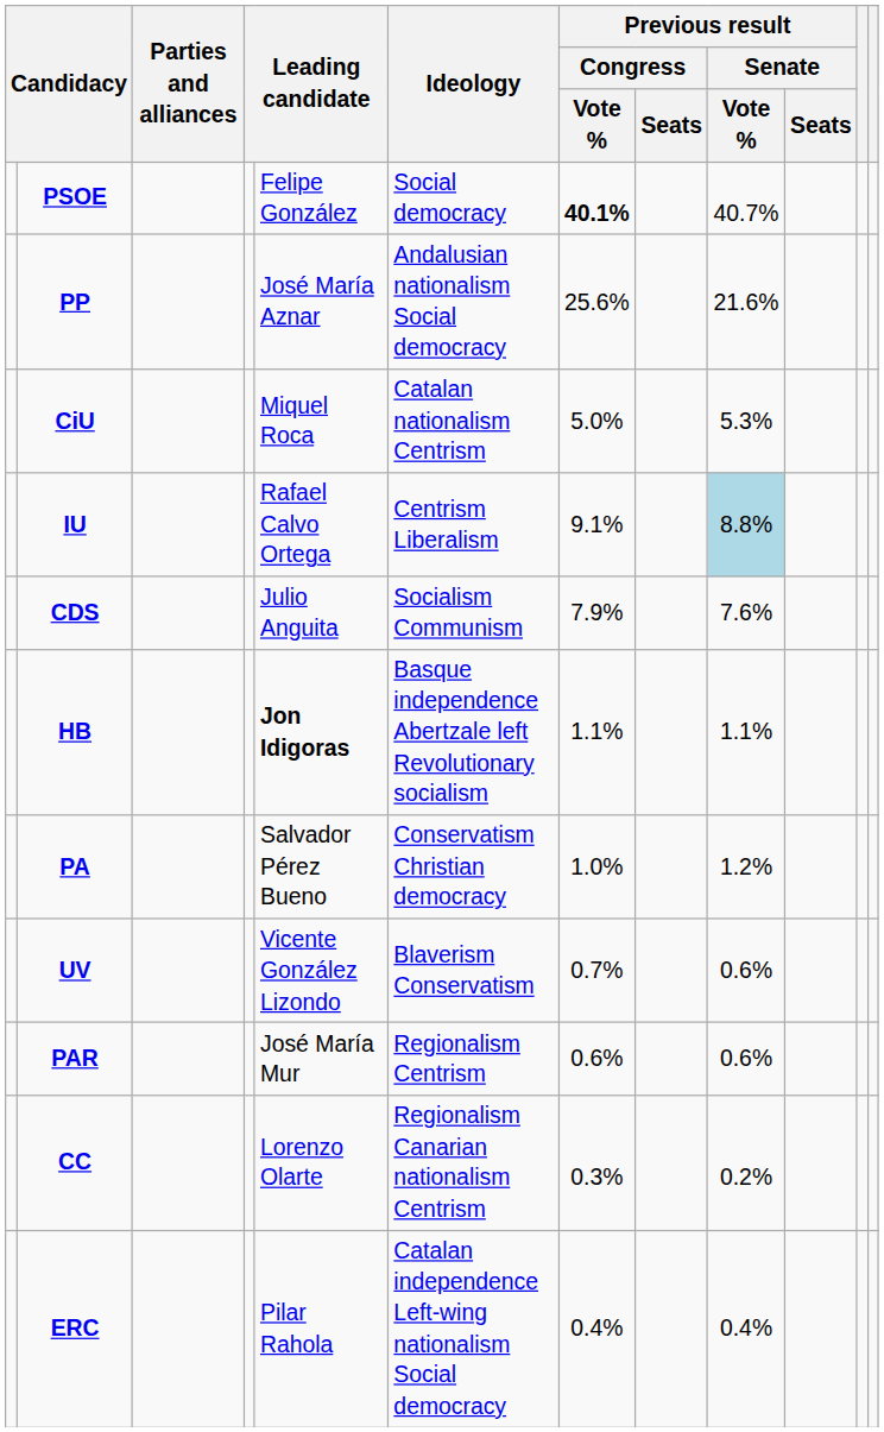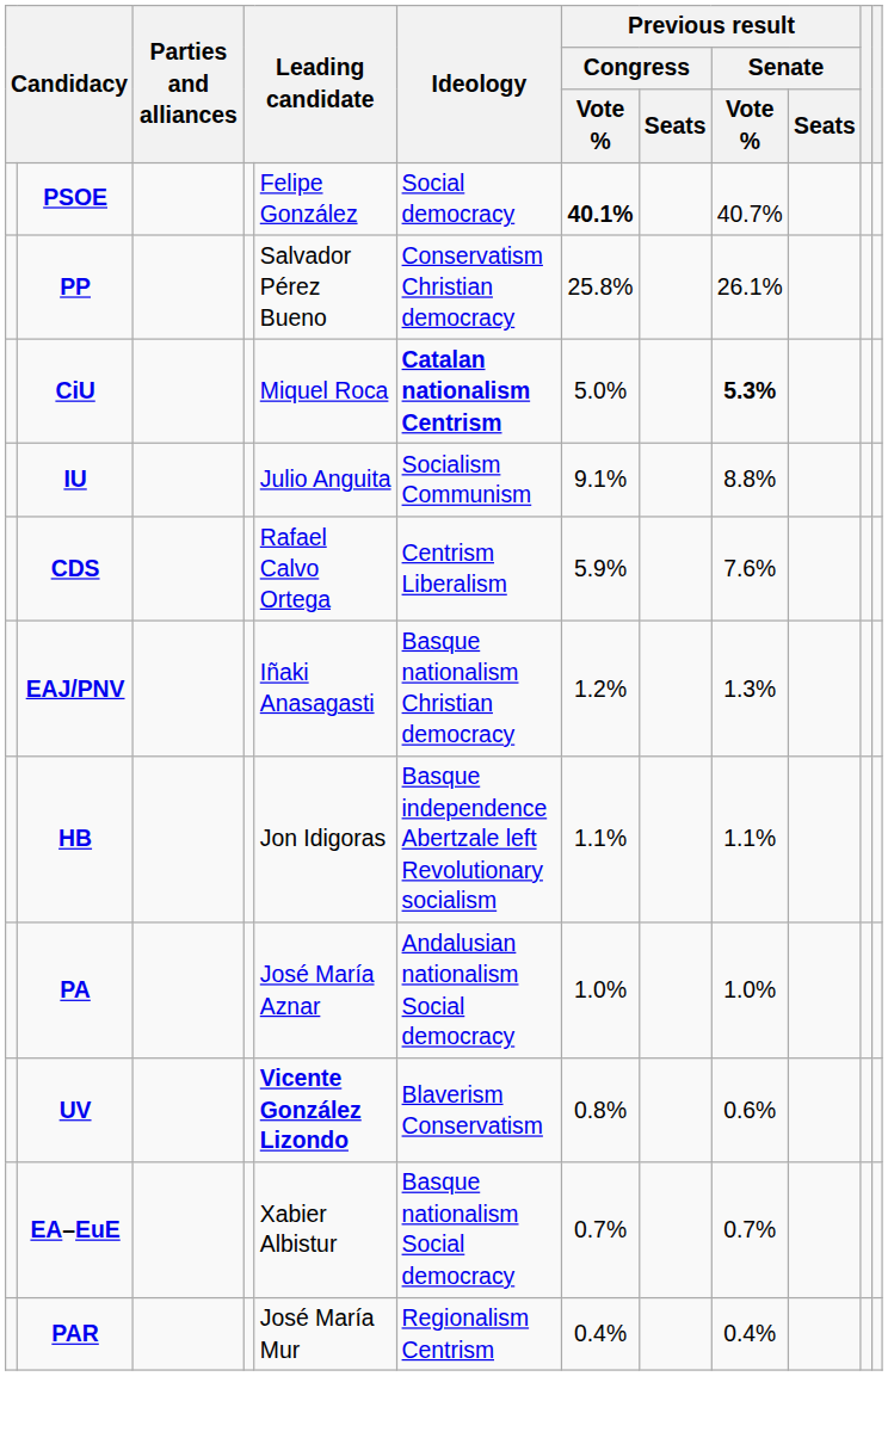PP | column 5: José María Aznar -> Salvador Pérez Bueno
PP | Ideology: Andalusian nationalism Social democracy -> Conservatism Christian democracy
PP | Previous result / Congress / Vote %: 25.6% -> 25.8%
PP | Previous result / Senate / Vote %: 21.6% -> 26.1%
CiU | Ideology: normal -> bold
CiU | Previous result / Senate / Vote %: normal -> bold
IU | column 5: Rafael Calvo Ortega -> Julio Anguita
IU | Ideology: Centrism Liberalism -> Socialism Communism
IU | Previous result / Senate / Vote %: lightblue background -> no background
CDS | column 5: Julio Anguita -> Rafael Calvo Ortega
CDS | Ideology: Socialism Communism -> Centrism Liberalism
CDS | Previous result / Congress / Vote %: 7.9% -> 5.9%
+ row: EAJ/PNV | Iñaki Anasagasti | Basque nationalism Christian democracy | 1.2% | 1.3%
HB | column 5: bold -> normal
PA | column 5: Salvador Pérez Bueno -> José María Aznar
PA | Ideology: Conservatism Christian democracy -> Andalusian nationalism Social democracy
PA | Previous result / Senate / Vote %: 1.2% -> 1.0%
UV | column 5: normal -> bold
UV | Previous result / Congress / Vote %: 0.7% -> 0.8%
+ row: EA–EuE | Xabier Albistur | Basque nationalism Social democracy | 0.7% | 0.7%
PAR | Previous result / Congress / Vote %: 0.6% -> 0.4%
PAR | Previous result / Senate / Vote %: 0.6% -> 0.4%
- row: CC | Lorenzo Olarte | Regionalism Canarian nationalism Centrism | 0.3% | 0.2%
- row: ERC | Pilar Rahola | Catalan independence Left-wing nationalism Social democracy | 0.4% | 0.4%
